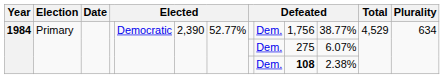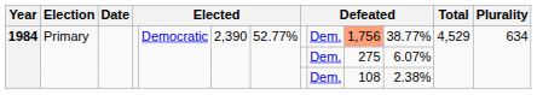row 2 | column 10: no background -> lightsalmon background
row 4 | column 10: bold -> normal
